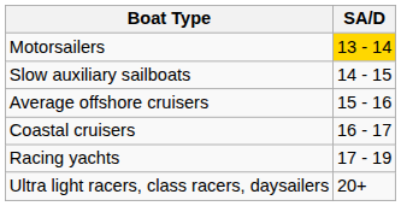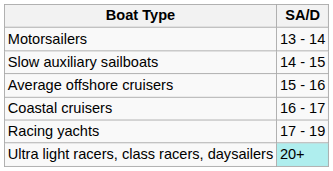Motorsailers | SA/D: gold background -> no background
Ultra light racers, class racers, daysailers | SA/D: no background -> paleturquoise background
